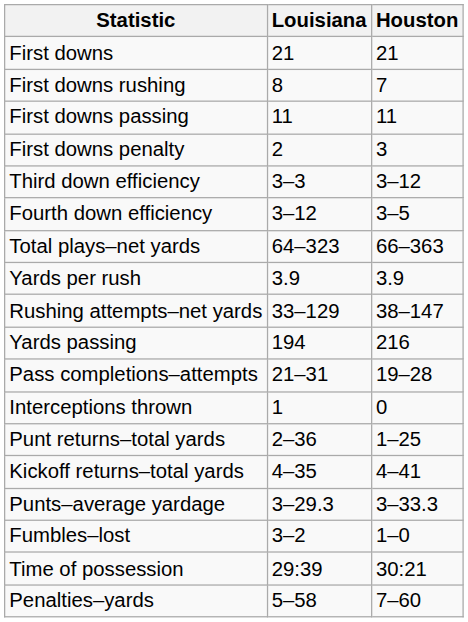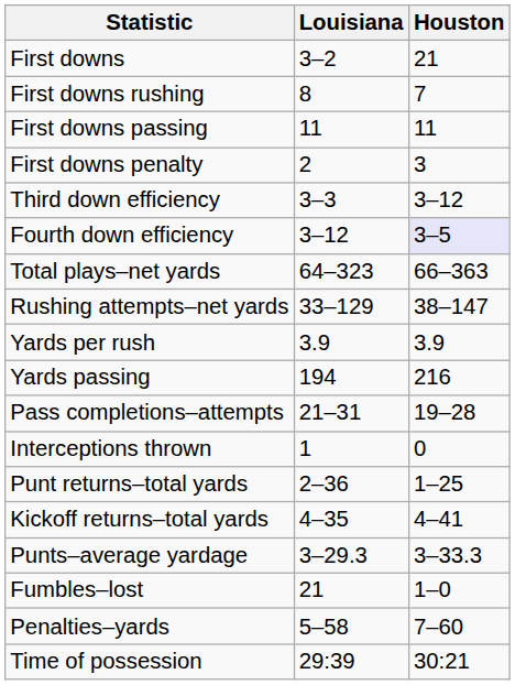First downs | Louisiana: 21 -> 3–2
Fourth down efficiency | Houston: no background -> lavender background
rows swapped: Rushing attempts–net yards <-> Yards per rush
Fumbles–lost | Louisiana: 3–2 -> 21
rows swapped: Penalties–yards <-> Time of possession
